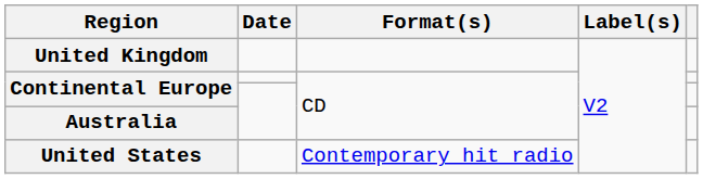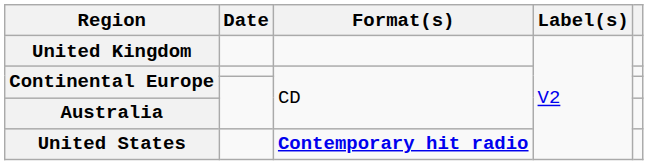United States | Format(s): normal -> bold
